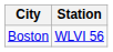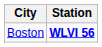Boston | Station: normal -> bold
